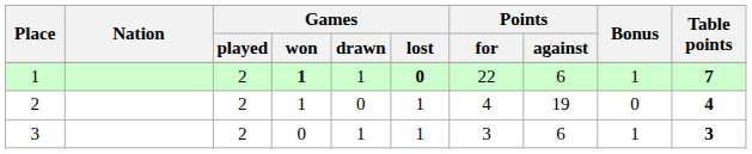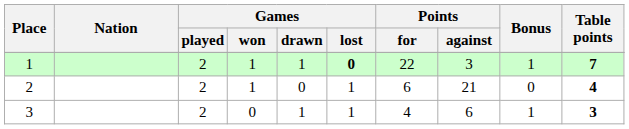row 3 | Games / won: bold -> normal
row 3 | Points / against: 6 -> 3
row 4 | Points / for: 4 -> 6
row 4 | Points / against: 19 -> 21
row 5 | Points / for: 3 -> 4
